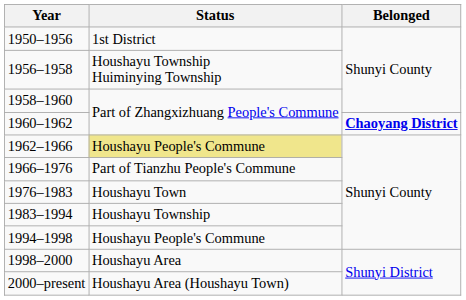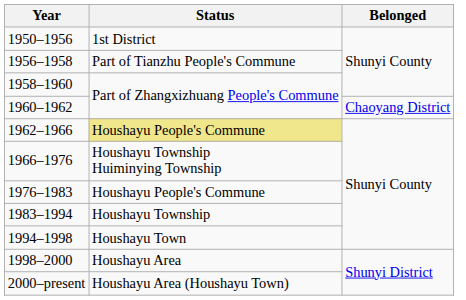1956–1958 | Status: Houshayu Township Huiminying Township -> Part of Tianzhu People's Commune
1960–1962 | Belonged: bold -> normal
1966–1976 | Status: Part of Tianzhu People's Commune -> Houshayu Township Huiminying Township
1976–1983 | Status: Houshayu Town -> Houshayu People's Commune
1994–1998 | Status: Houshayu People's Commune -> Houshayu Town
